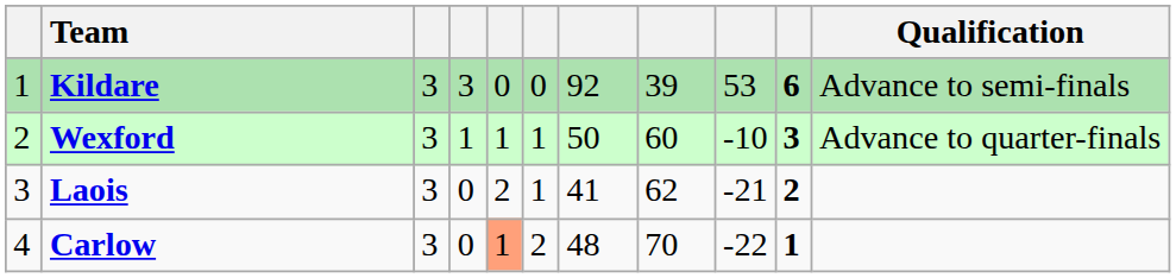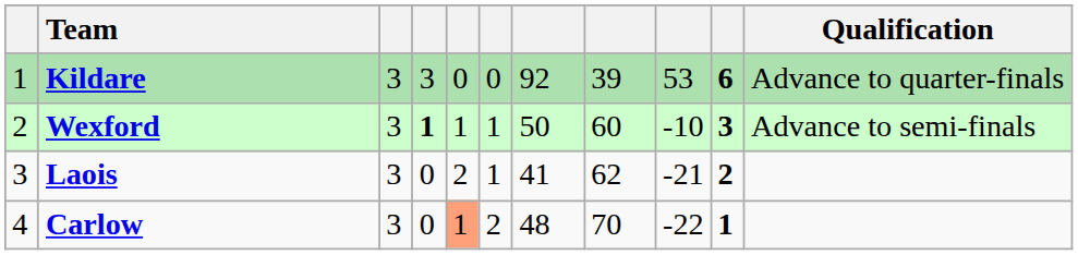Kildare | Qualification: Advance to semi-finals -> Advance to quarter-finals
Wexford | column 4: normal -> bold
Wexford | Qualification: Advance to quarter-finals -> Advance to semi-finals
